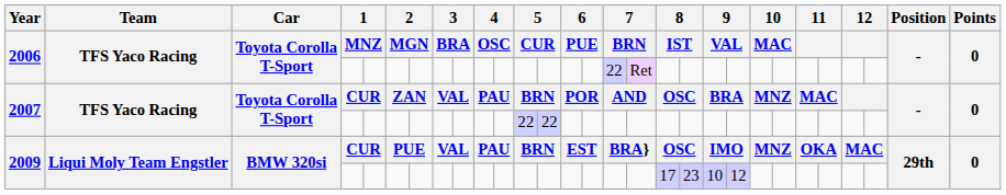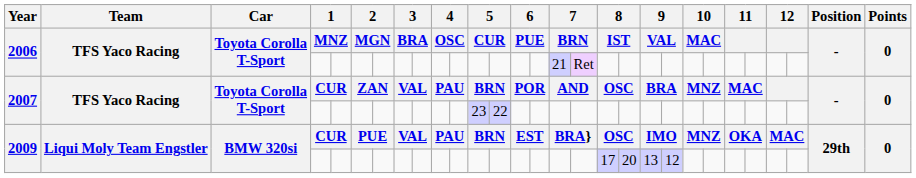row 3 | column 16: 22 -> 21
row 5 | column 12: 22 -> 23
row 7 | column 19: 23 -> 20
row 7 | column 20: 10 -> 13
